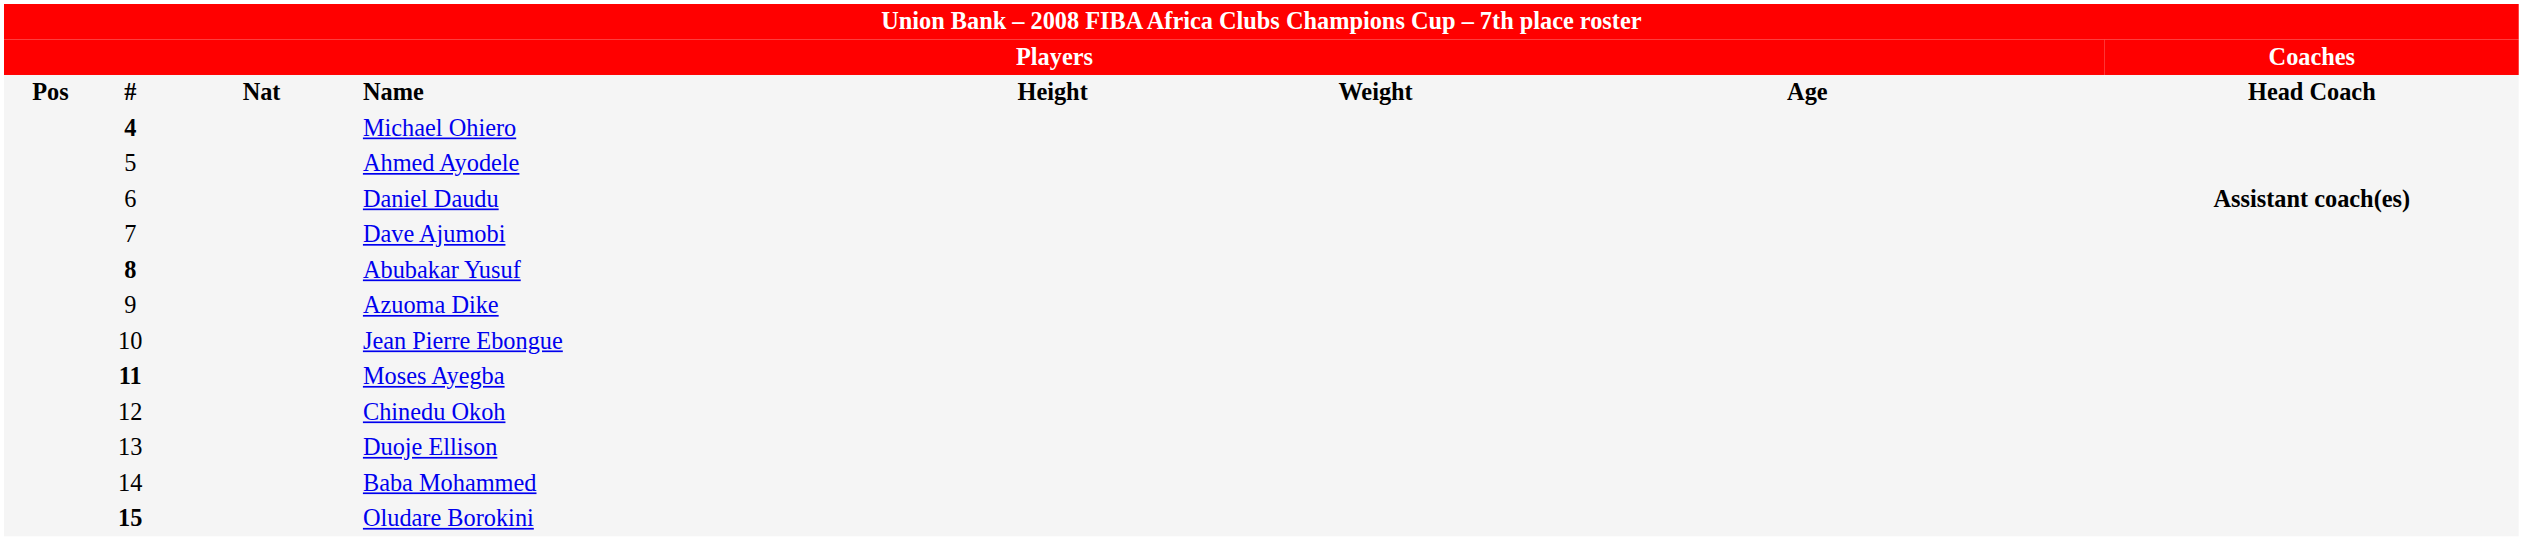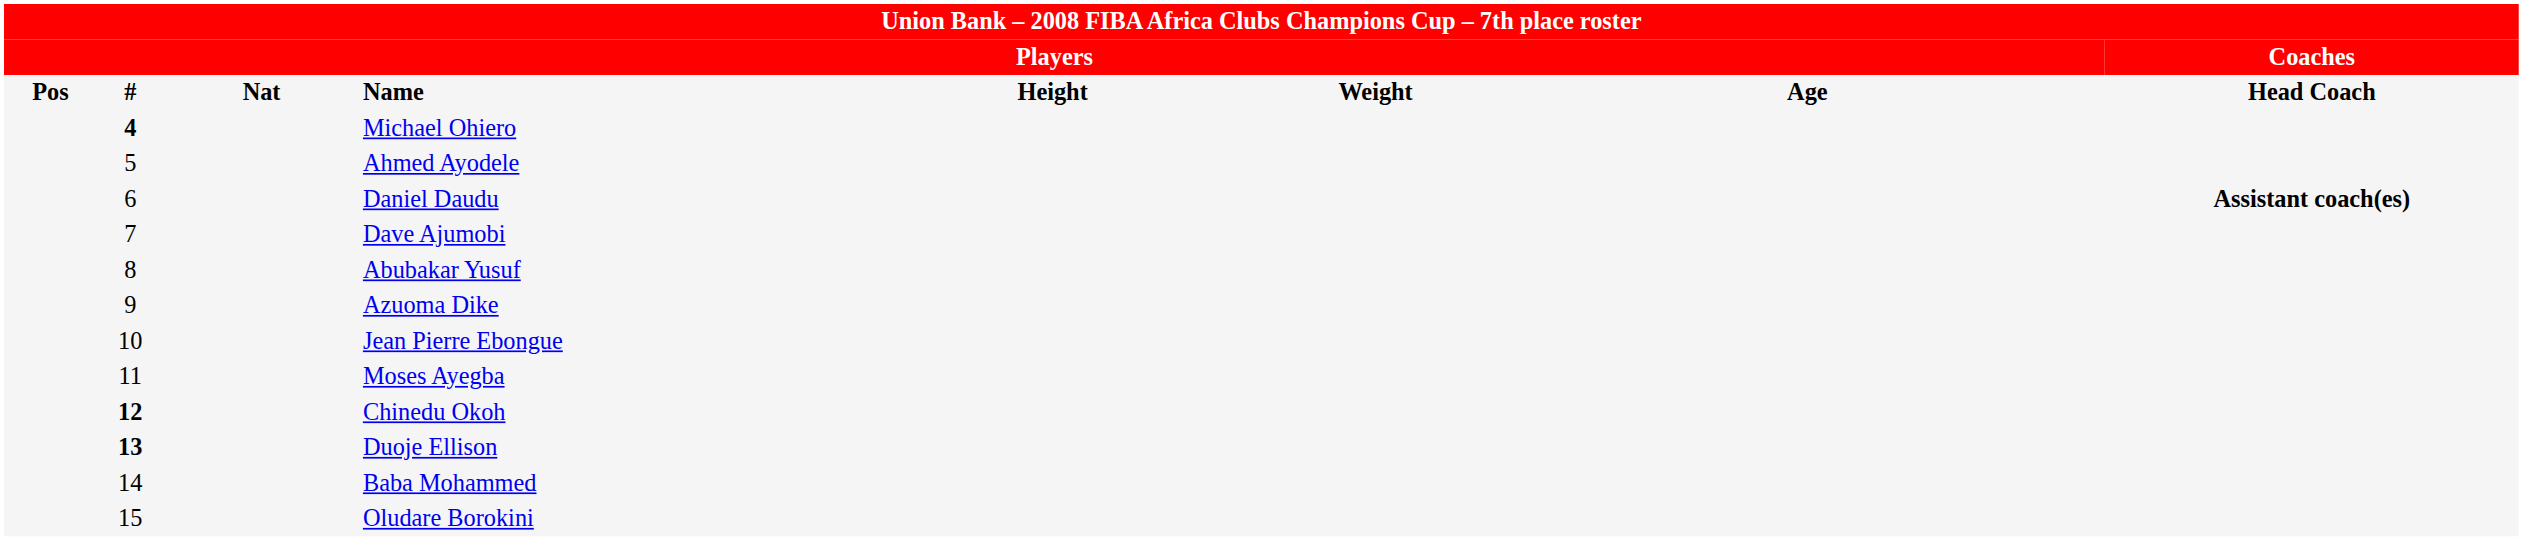Abubakar Yusuf | column 2: bold -> normal
Moses Ayegba | column 2: bold -> normal
Chinedu Okoh | column 2: normal -> bold
Duoje Ellison | column 2: normal -> bold
Oludare Borokini | column 2: bold -> normal
